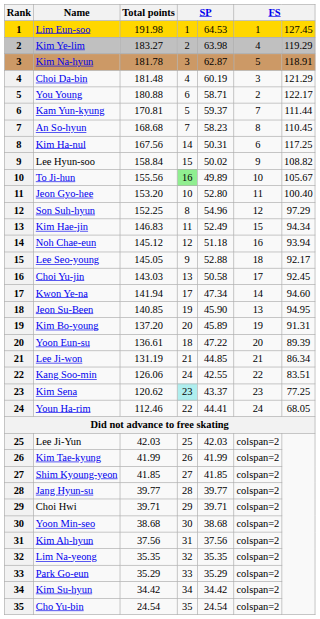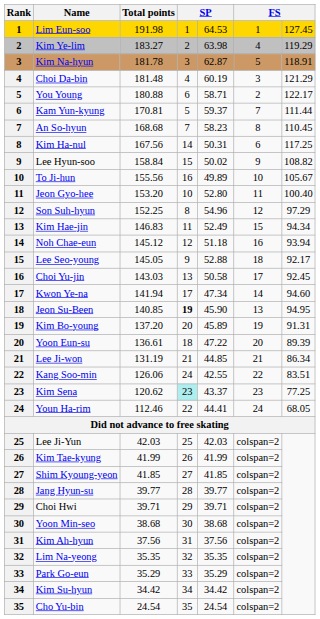To Ji-hun | column 4: lightgreen background -> no background
Jeon Su-Been | column 4: normal -> bold
